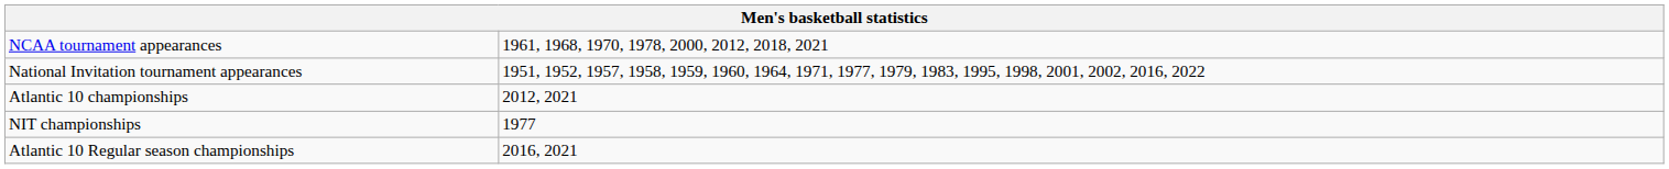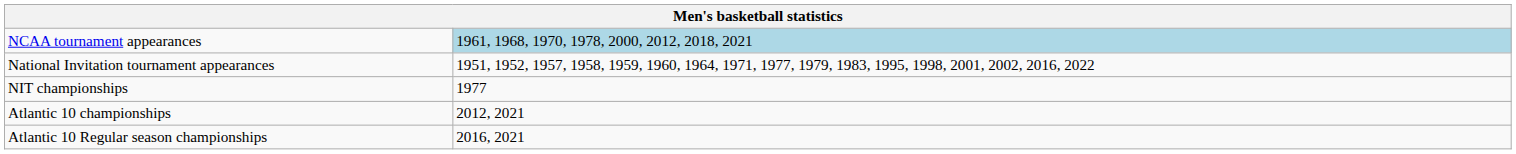NCAA tournament appearances | column 2: no background -> lightblue background
rows swapped: NIT championships <-> Atlantic 10 championships
